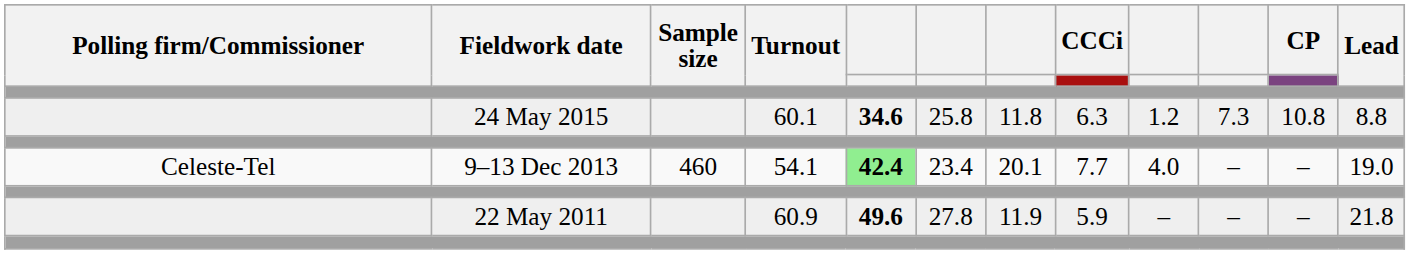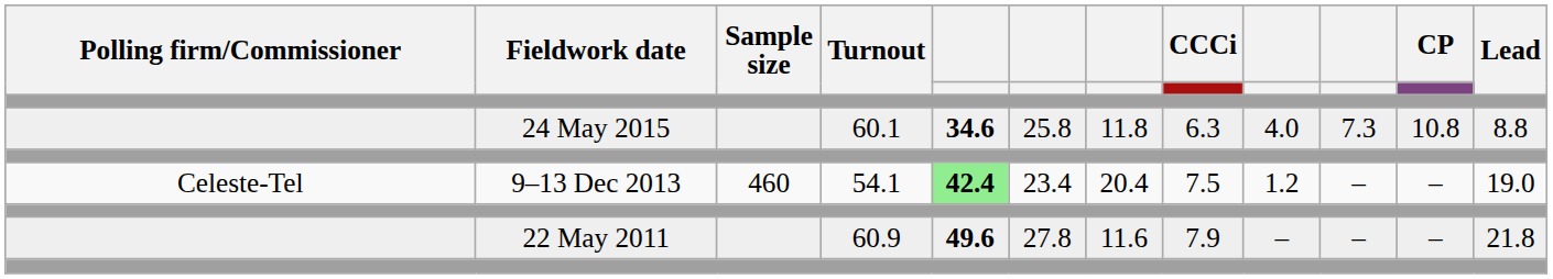24 May 2015 | column 9: 1.2 -> 4.0
9–13 Dec 2013 | column 7: 20.1 -> 20.4
9–13 Dec 2013 | CCCi: 7.7 -> 7.5
9–13 Dec 2013 | column 9: 4.0 -> 1.2
22 May 2011 | column 7: 11.9 -> 11.6
22 May 2011 | CCCi: 5.9 -> 7.9
